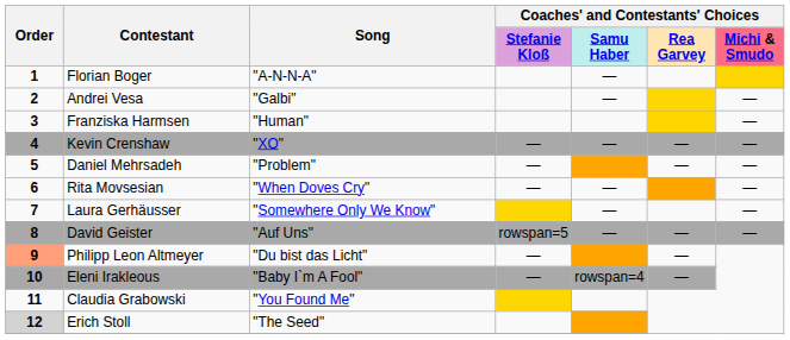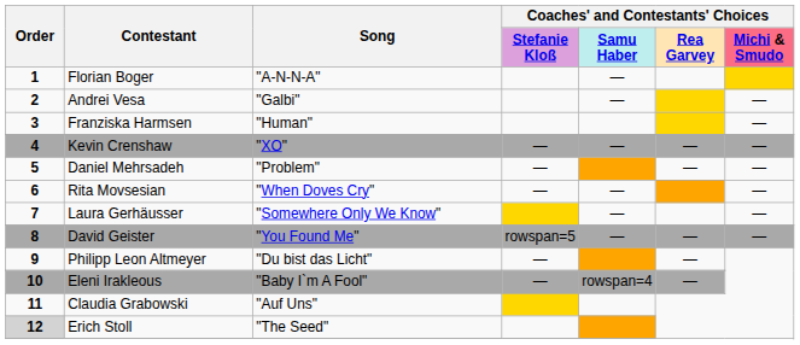David Geister | Song: "Auf Uns" -> "You Found Me"
Philipp Leon Altmeyer | Order: lightsalmon background -> no background
Claudia Grabowski | Song: "You Found Me" -> "Auf Uns"
